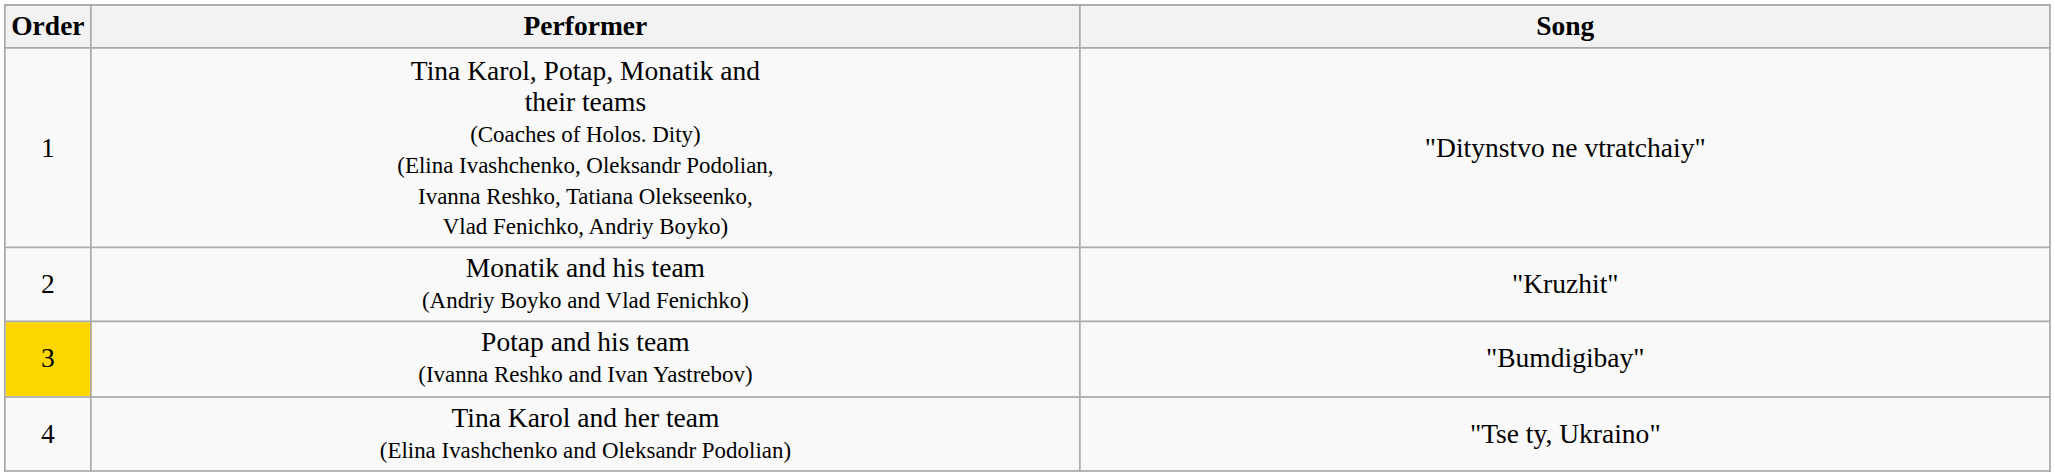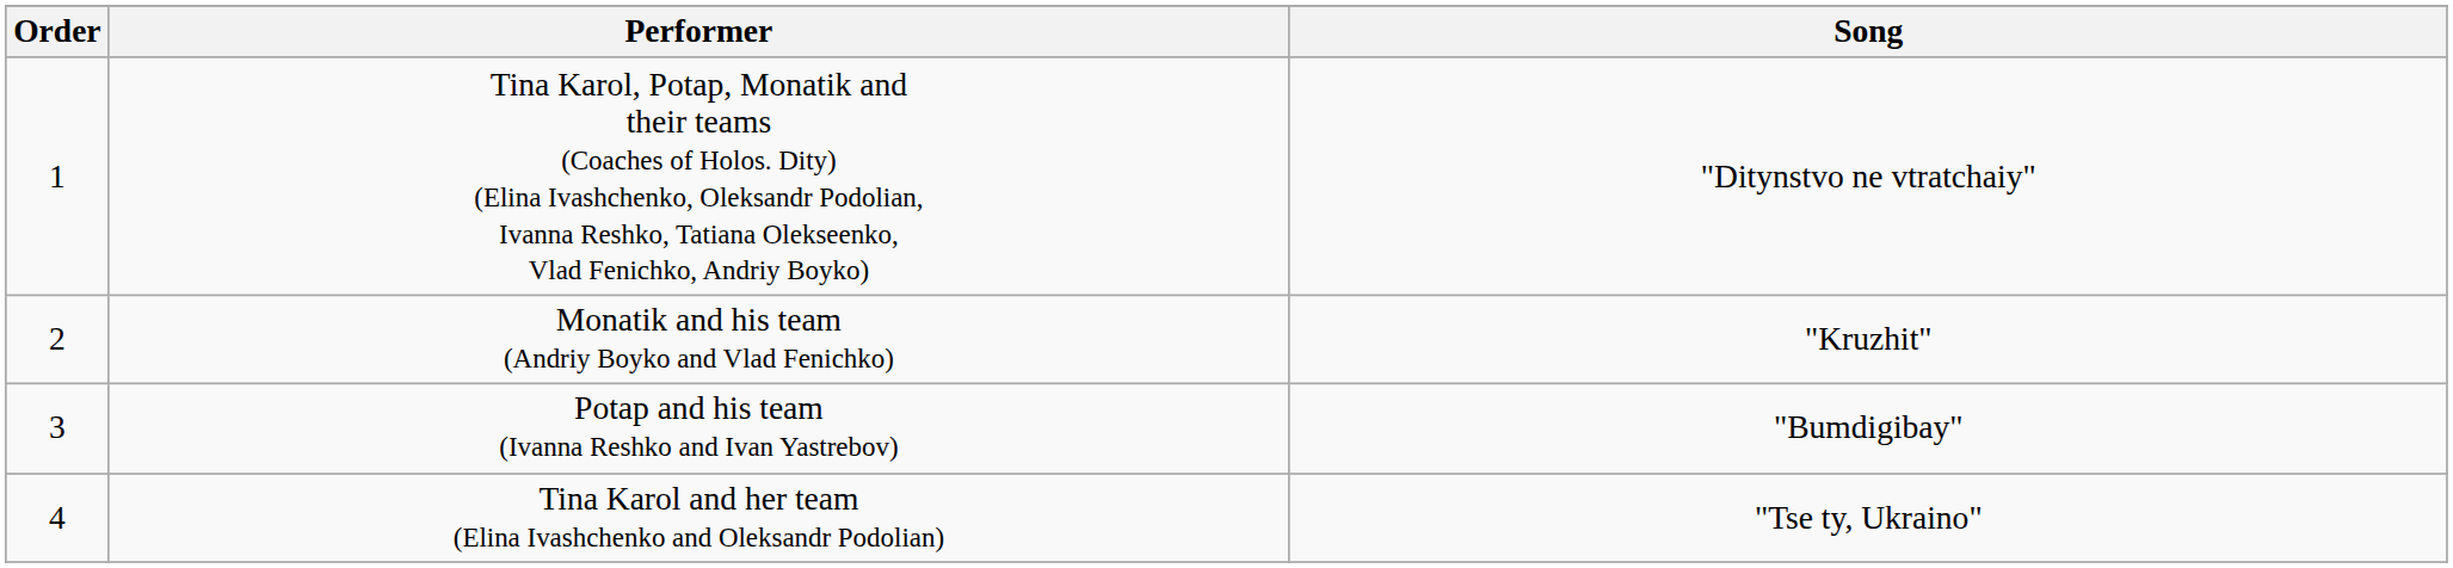Potap and his team (Ivanna Reshko and Ivan Yastrebov) | Order: gold background -> no background
